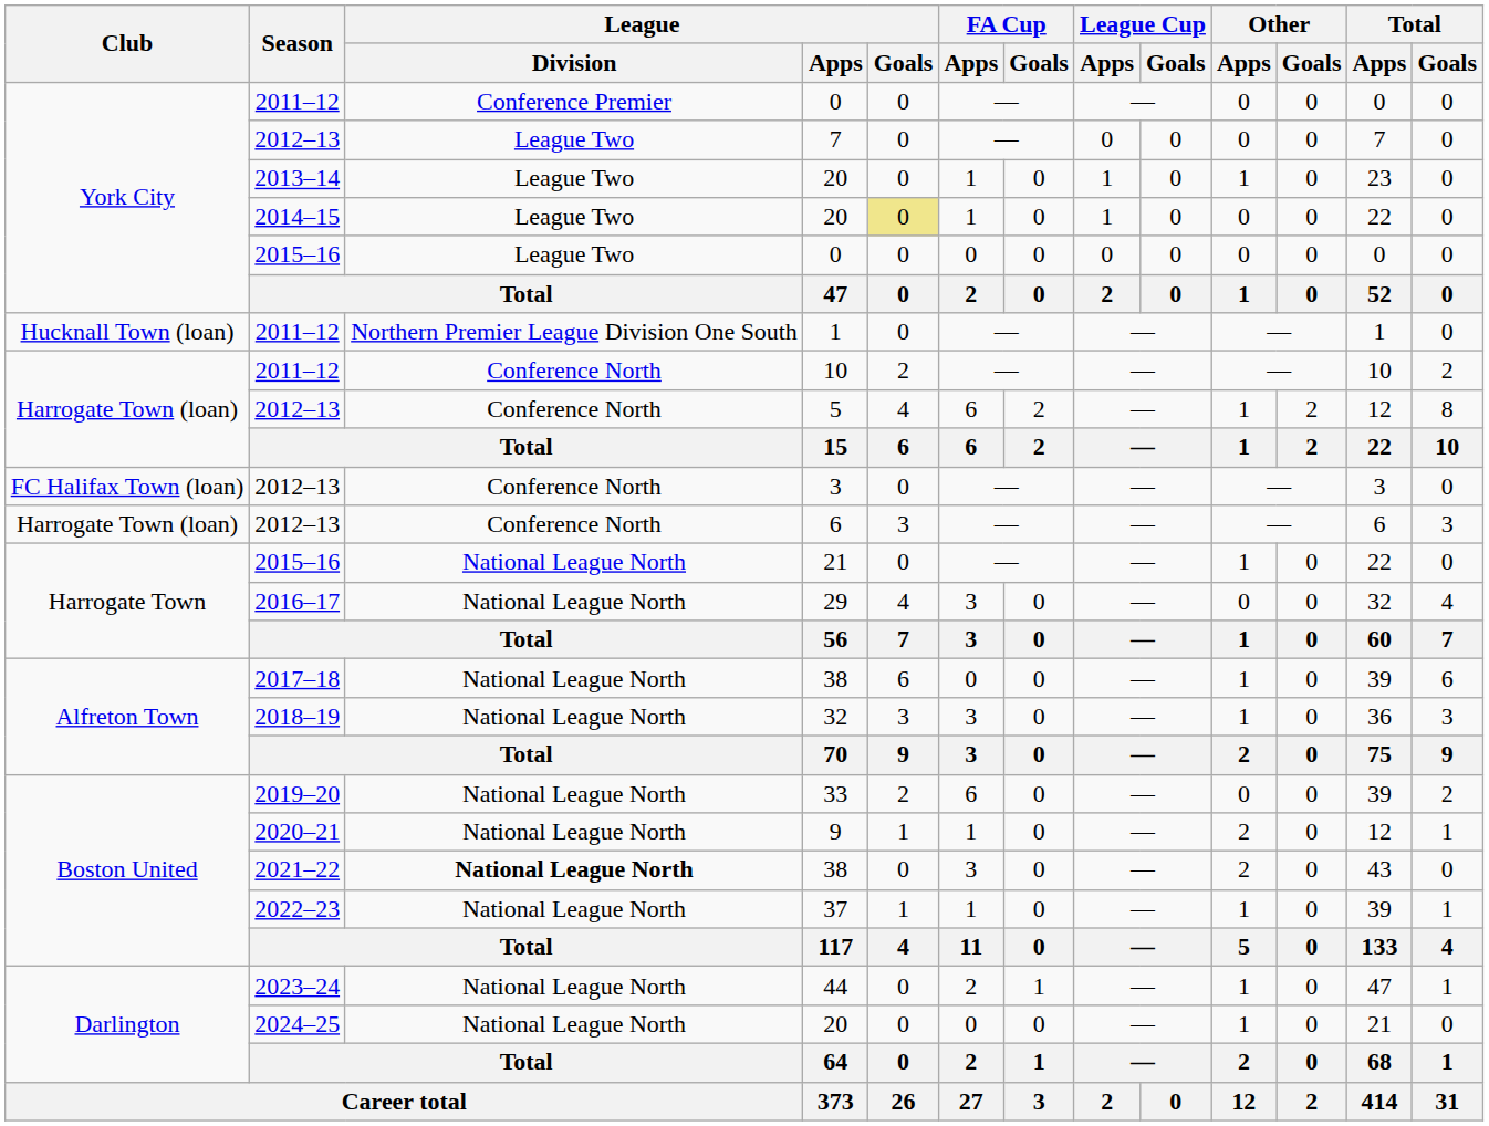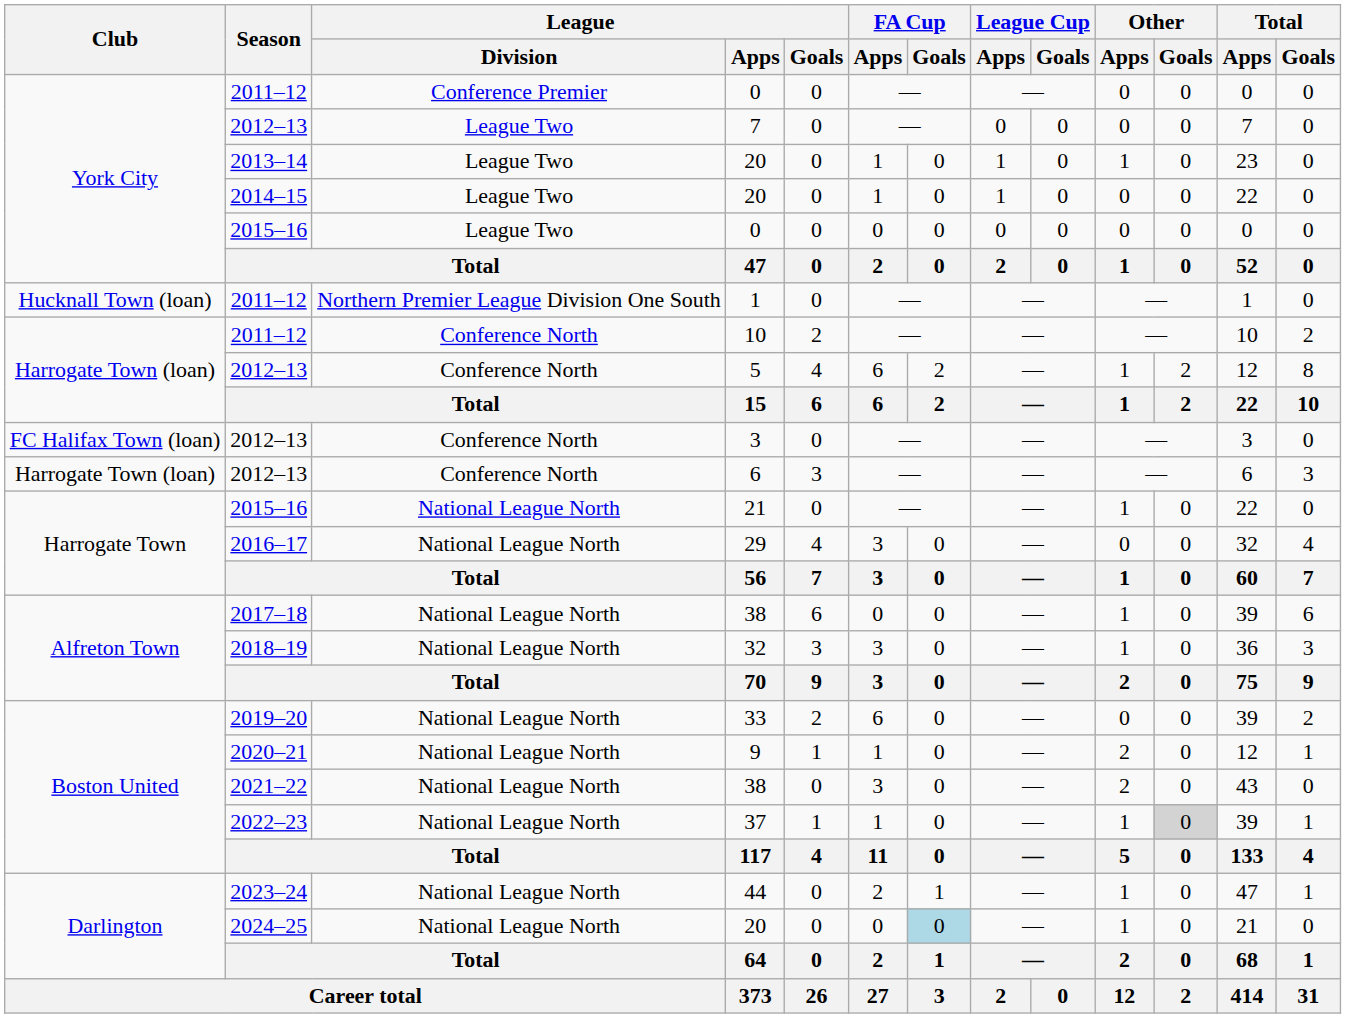2014–15 / 20 | League / Goals: khaki background -> no background
2021–22 / 38 | League / Division: bold -> normal
37 | Other / Goals: no background -> lightgrey background
2024–25 / 20 | FA Cup / Goals: no background -> lightblue background
